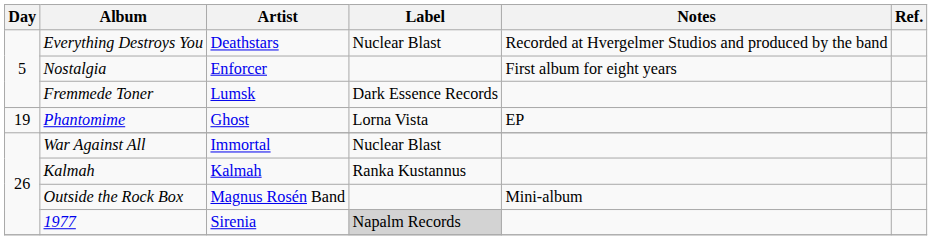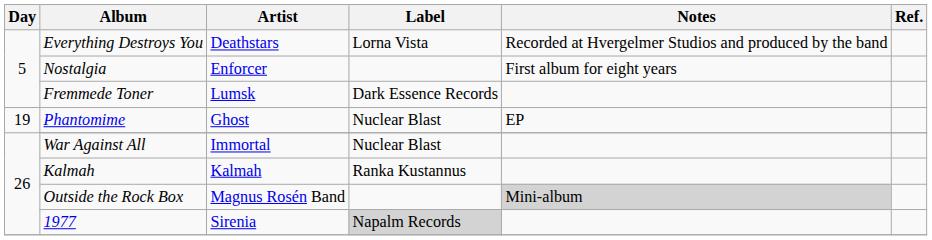Everything Destroys You | Label: Nuclear Blast -> Lorna Vista
Phantomime | Label: Lorna Vista -> Nuclear Blast
Outside the Rock Box | Notes: no background -> lightgrey background
